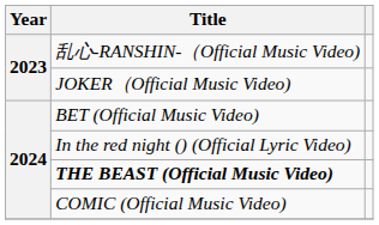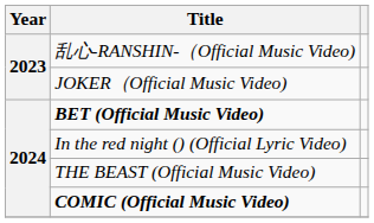BET (Official Music Video) | Title: normal -> bold
THE BEAST (Official Music Video) | Title: bold -> normal
COMIC (Official Music Video) | Title: normal -> bold
